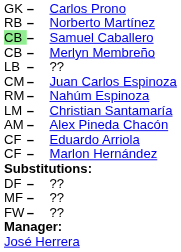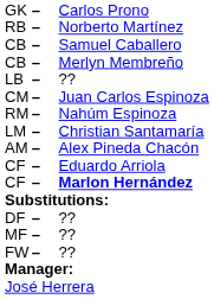CB / Samuel Caballero | column 1: lightgreen background -> no background
CF / Marlon Hernández | column 3: normal -> bold
